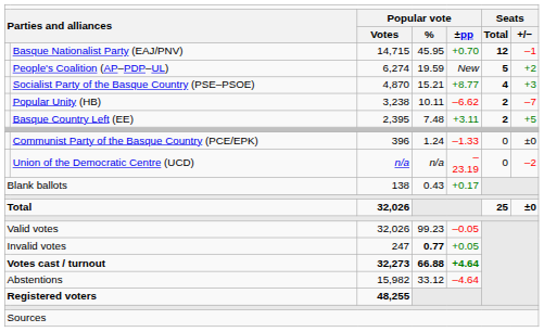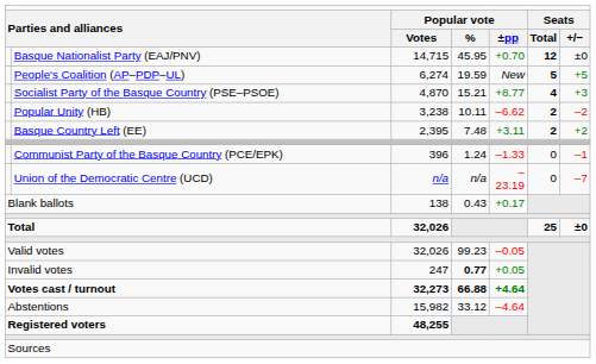Basque Nationalist Party (EAJ/PNV) | column 7: –1 -> ±0
People's Coalition (AP–PDP–UL) | column 7: +2 -> +5
Popular Unity (HB) | column 7: –7 -> –2
Basque Country Left (EE) | column 7: +5 -> +2
Communist Party of the Basque Country (PCE/EPK) | column 7: ±0 -> –1
Union of the Democratic Centre (UCD) | column 7: –2 -> –7
